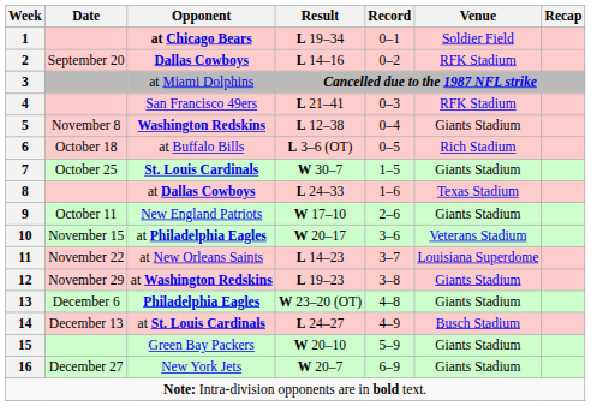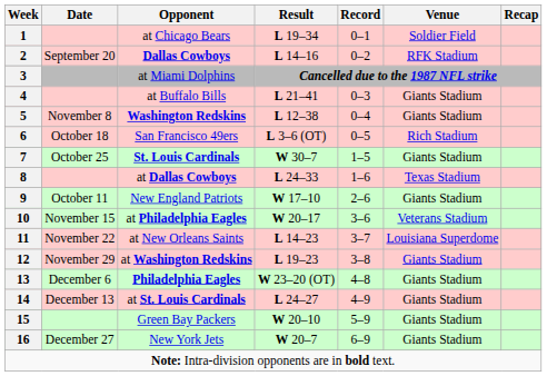1 | Opponent: bold -> normal
4 | Opponent: San Francisco 49ers -> at Buffalo Bills
4 | Venue: RFK Stadium -> Giants Stadium
6 | Opponent: at Buffalo Bills -> San Francisco 49ers
14 | Venue: Busch Stadium -> Giants Stadium
